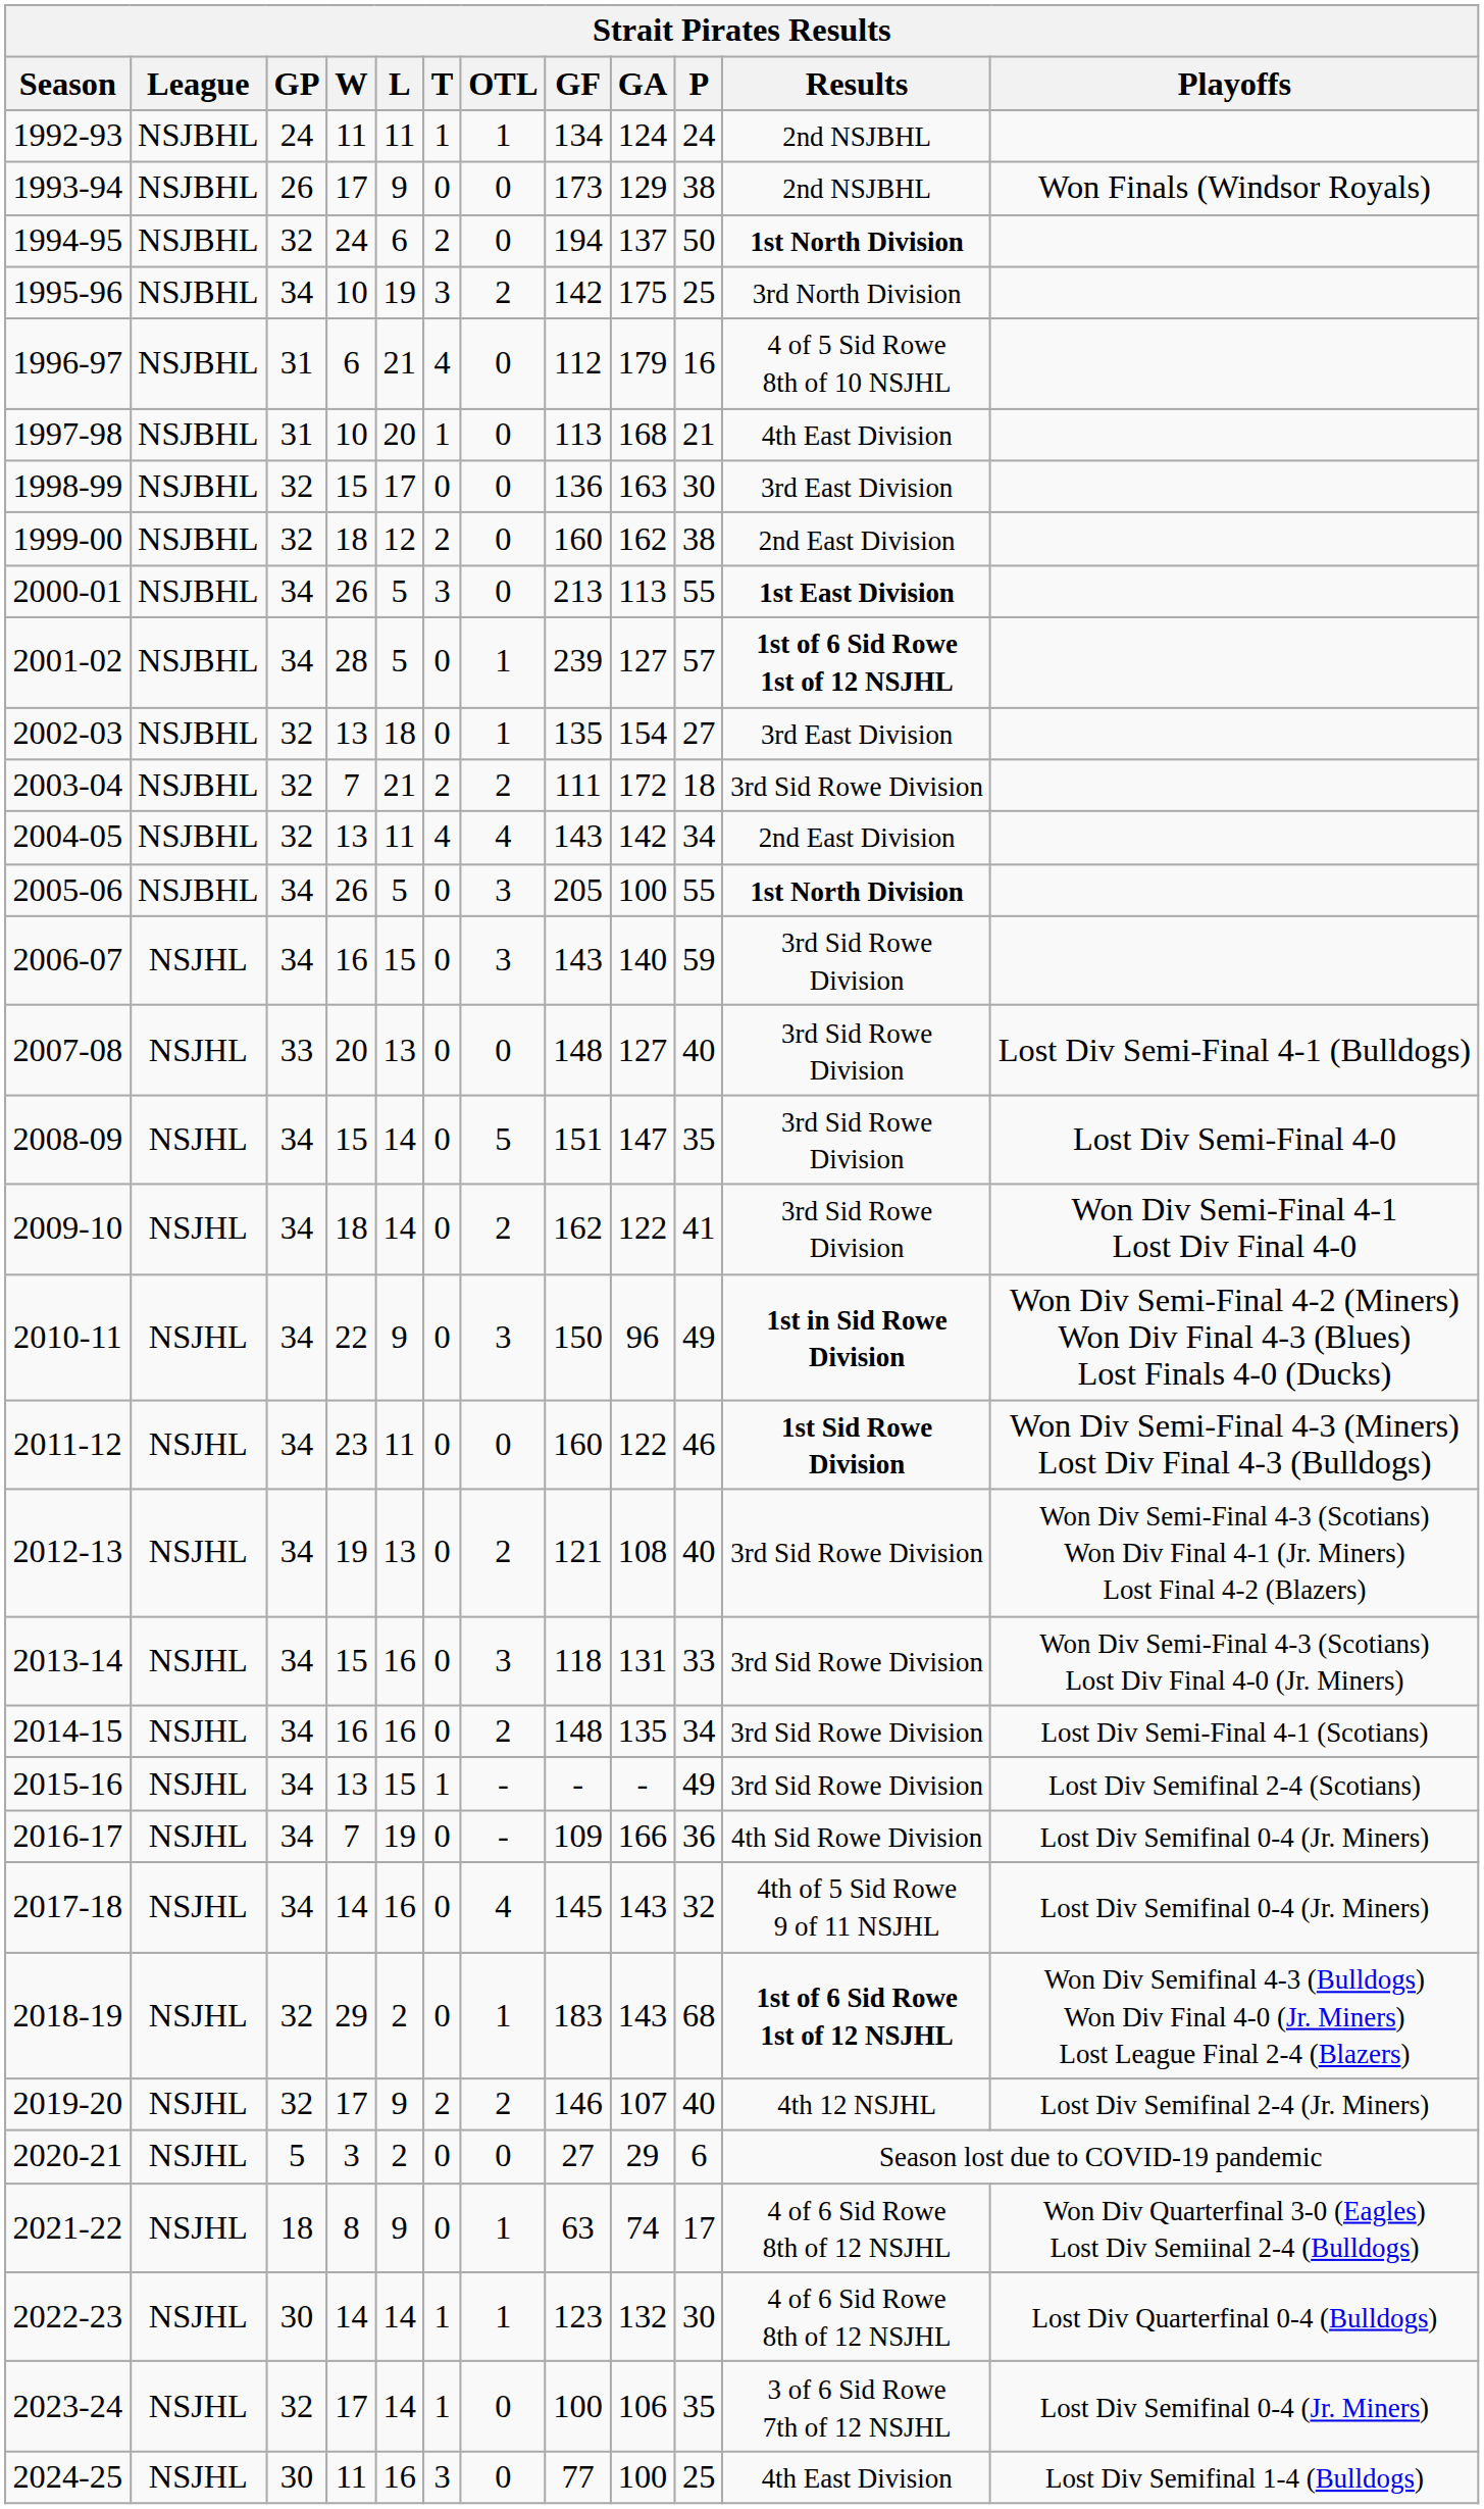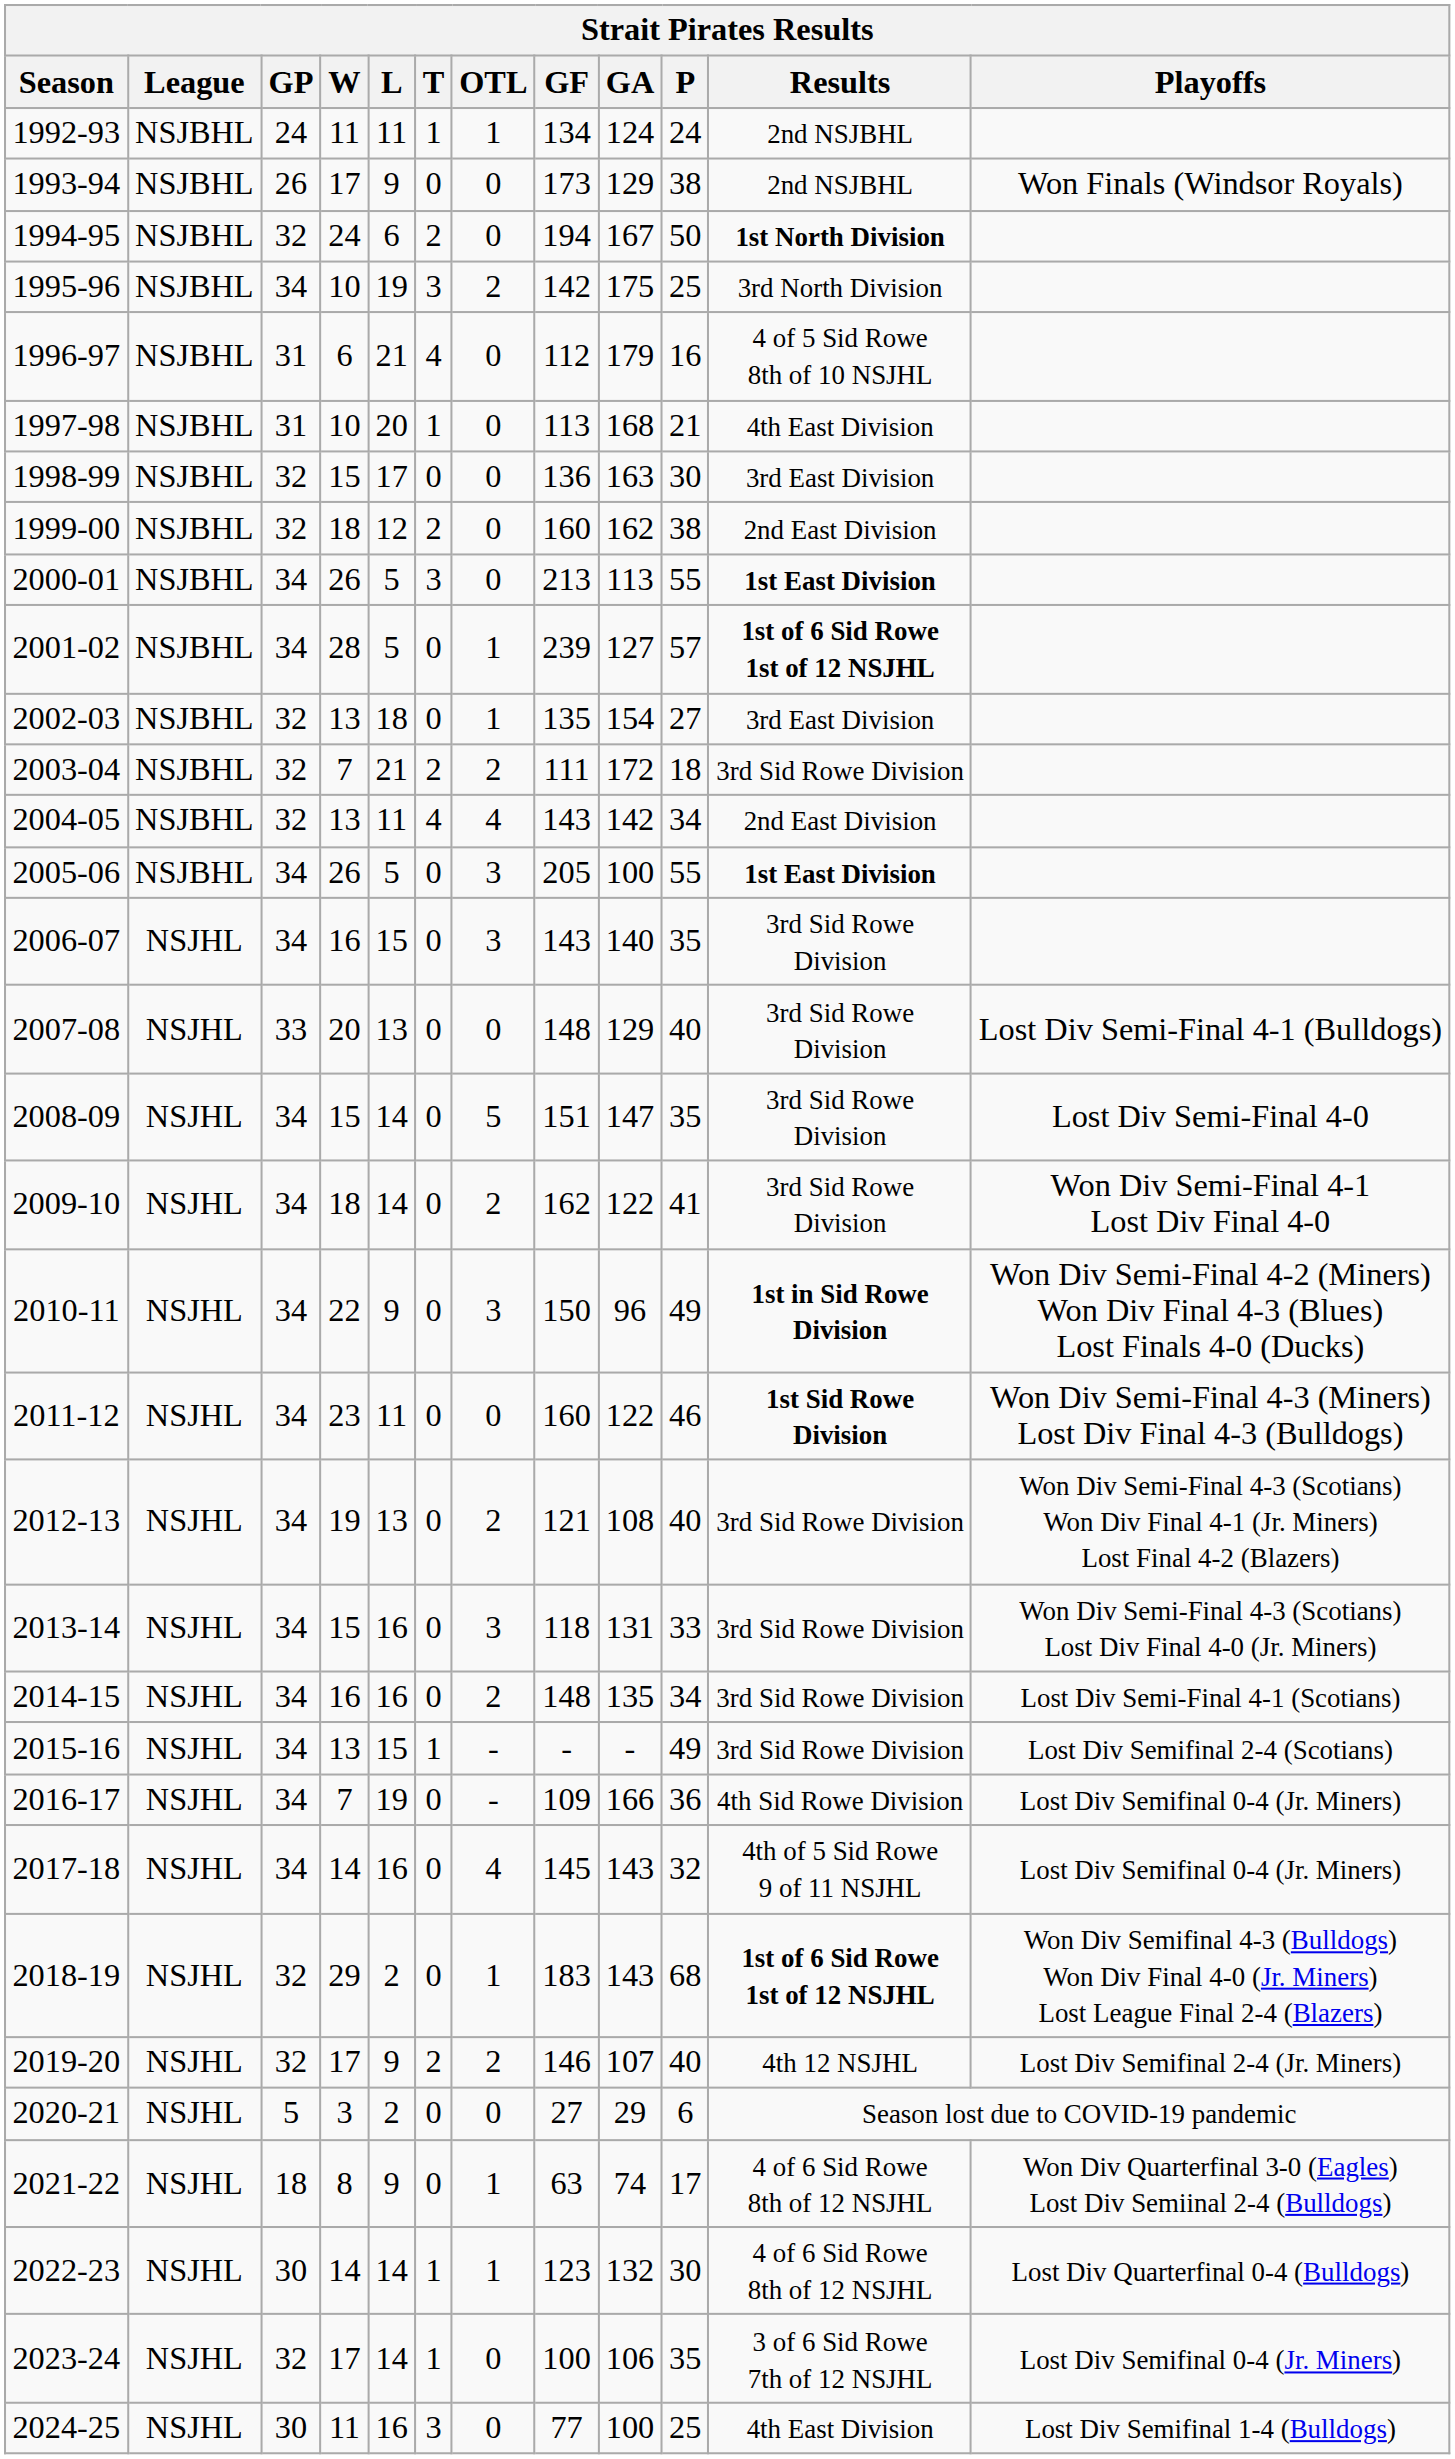1994-95 | GA: 137 -> 167
2005-06 | Results: 1st North Division -> 1st East Division
2006-07 | P: 59 -> 35
2007-08 | GA: 127 -> 129
